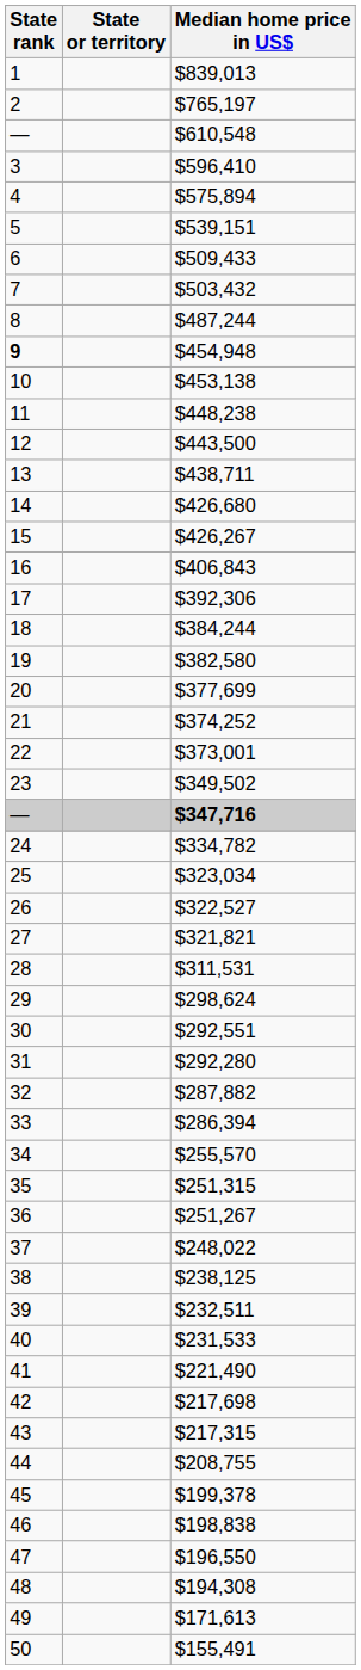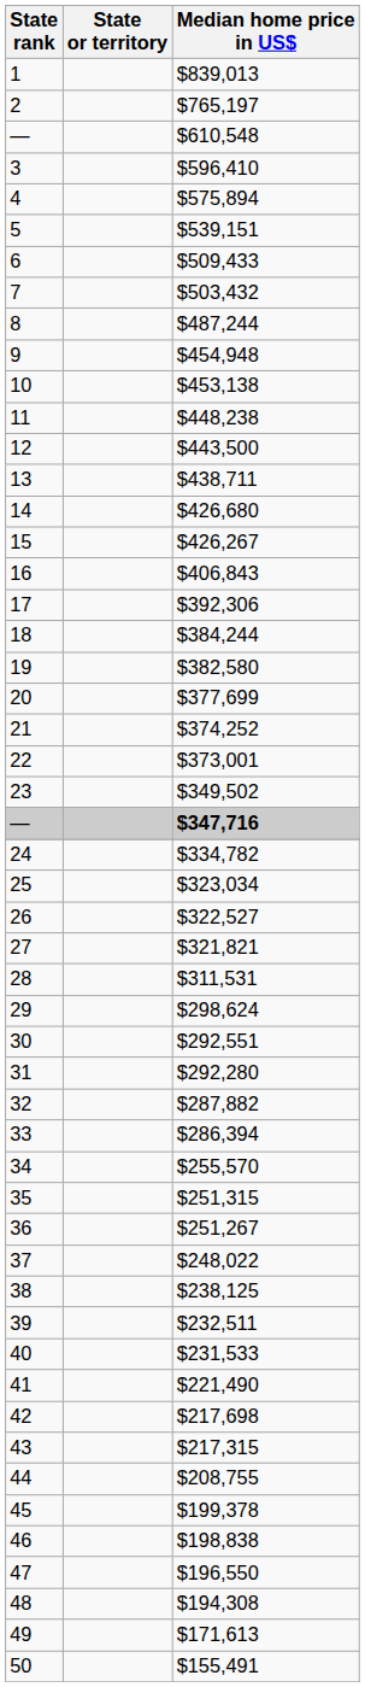$454,948 | State rank: bold -> normal
